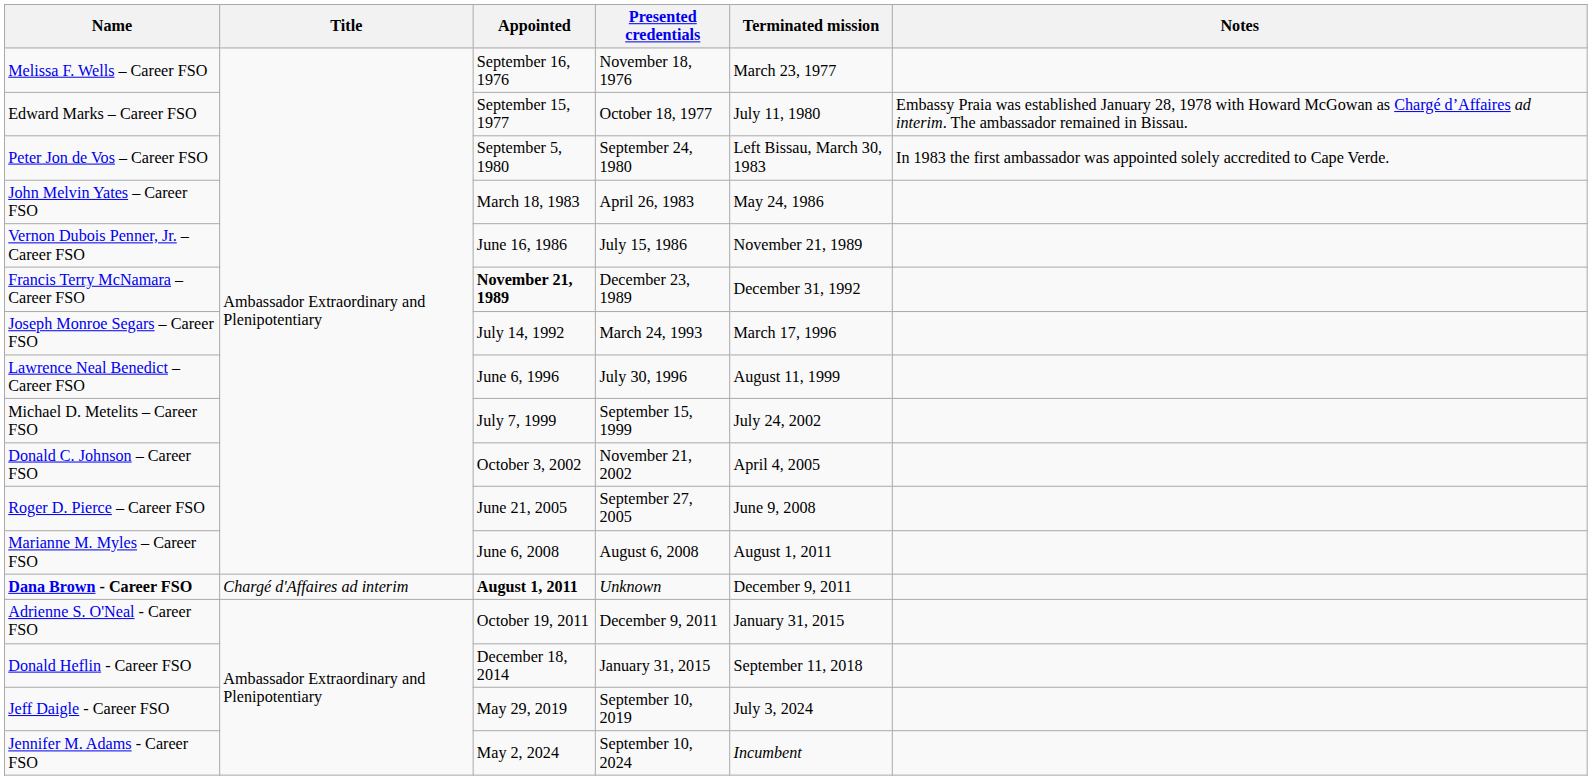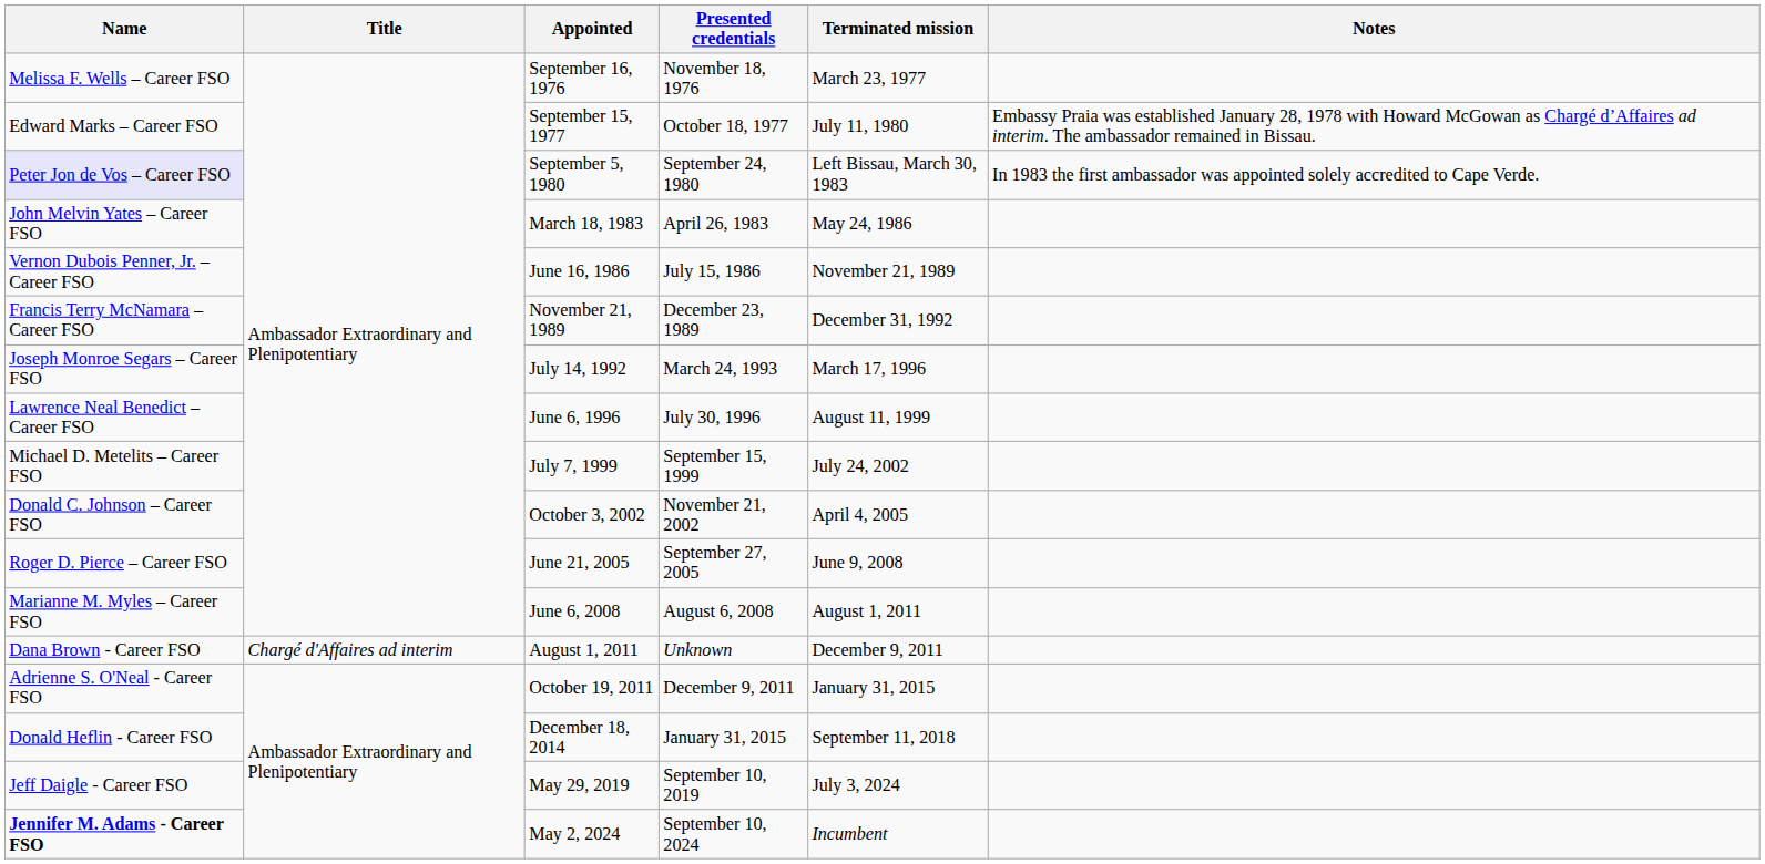row 4 | Name: no background -> lavender background
row 7 | Appointed: bold -> normal
row 14 | Name: bold -> normal
row 14 | Appointed: bold -> normal
row 18 | Name: normal -> bold
